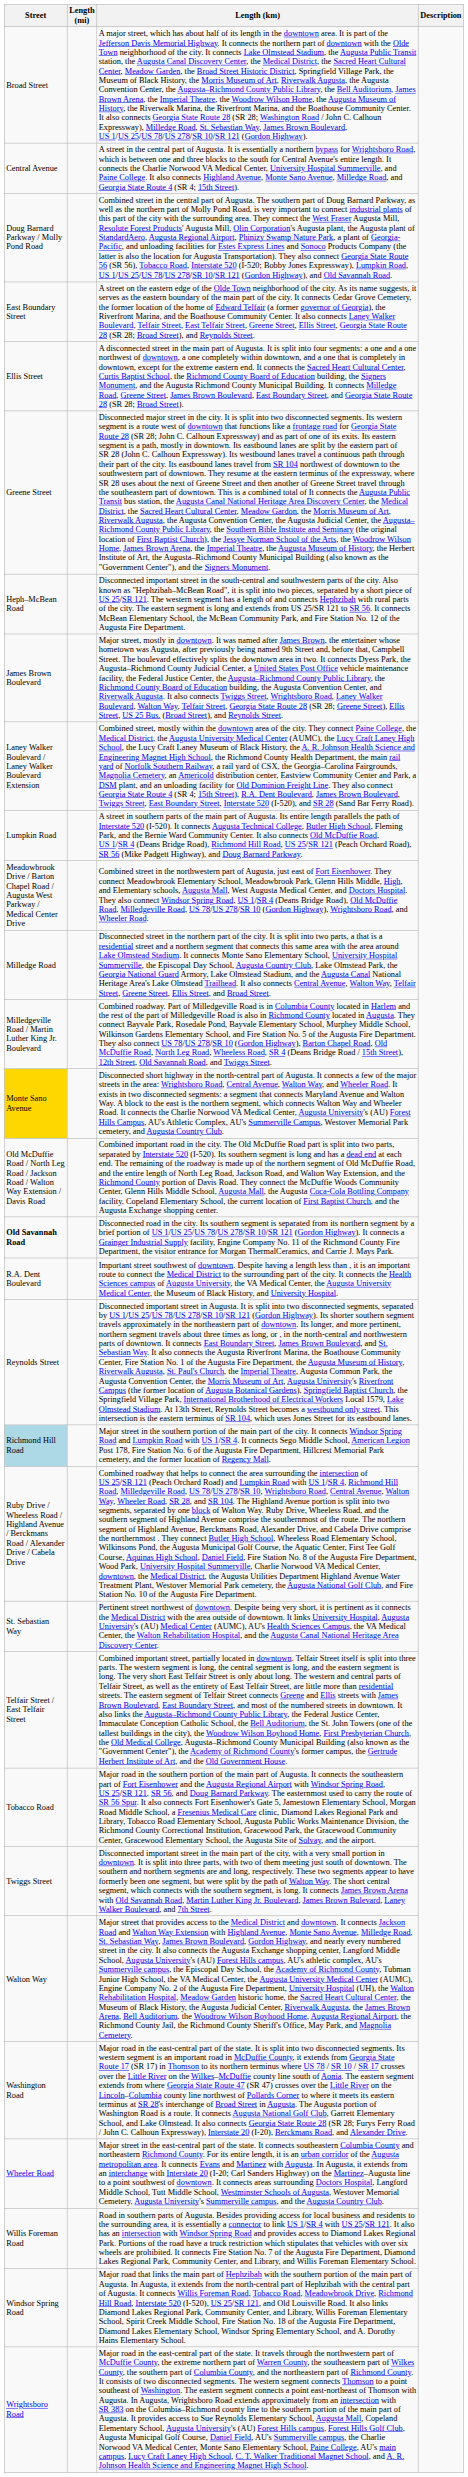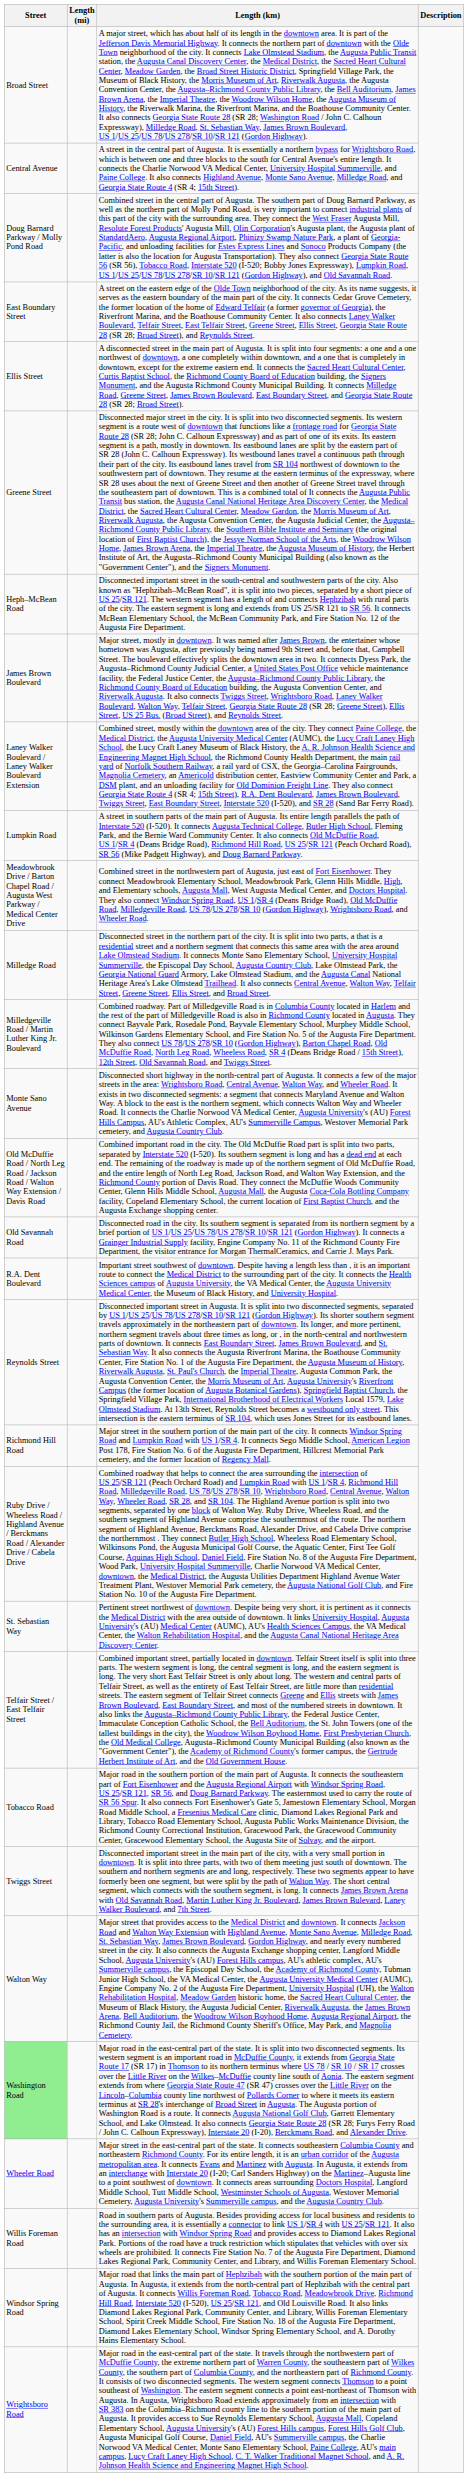Monte Sano Avenue | Street: gold background -> no background
Old Savannah Road | Street: bold -> normal
Richmond Hill Road | Street: lightblue background -> no background
Washington Road | Street: no background -> lightgreen background
